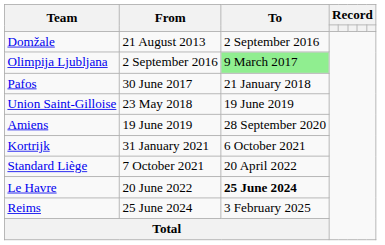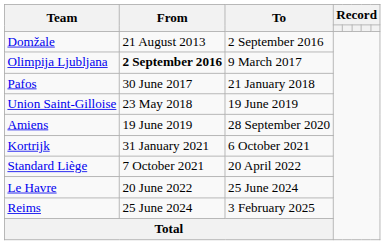Olimpija Ljubljana | From: normal -> bold
Olimpija Ljubljana | To: lightgreen background -> no background
Le Havre | To: bold -> normal
